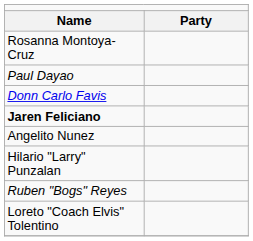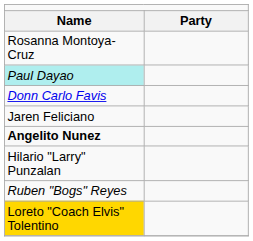Paul Dayao | column 1: no background -> paleturquoise background
Jaren Feliciano | column 1: bold -> normal
Angelito Nunez | column 1: normal -> bold
Loreto "Coach Elvis" Tolentino | column 1: no background -> gold background
